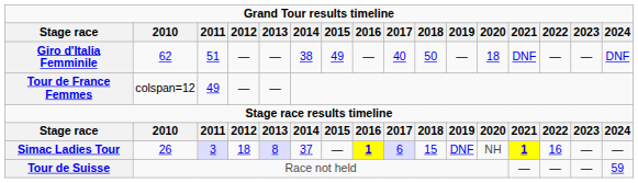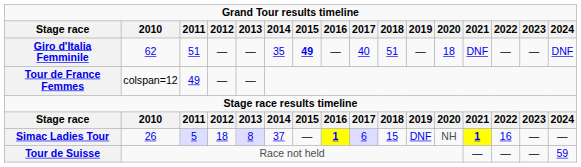Giro d'Italia Femminile | 2014: 38 -> 35
Giro d'Italia Femminile | 2015: normal -> bold
Giro d'Italia Femminile | 2018: 50 -> 51
Simac Ladies Tour | 2011: 3 -> 5
